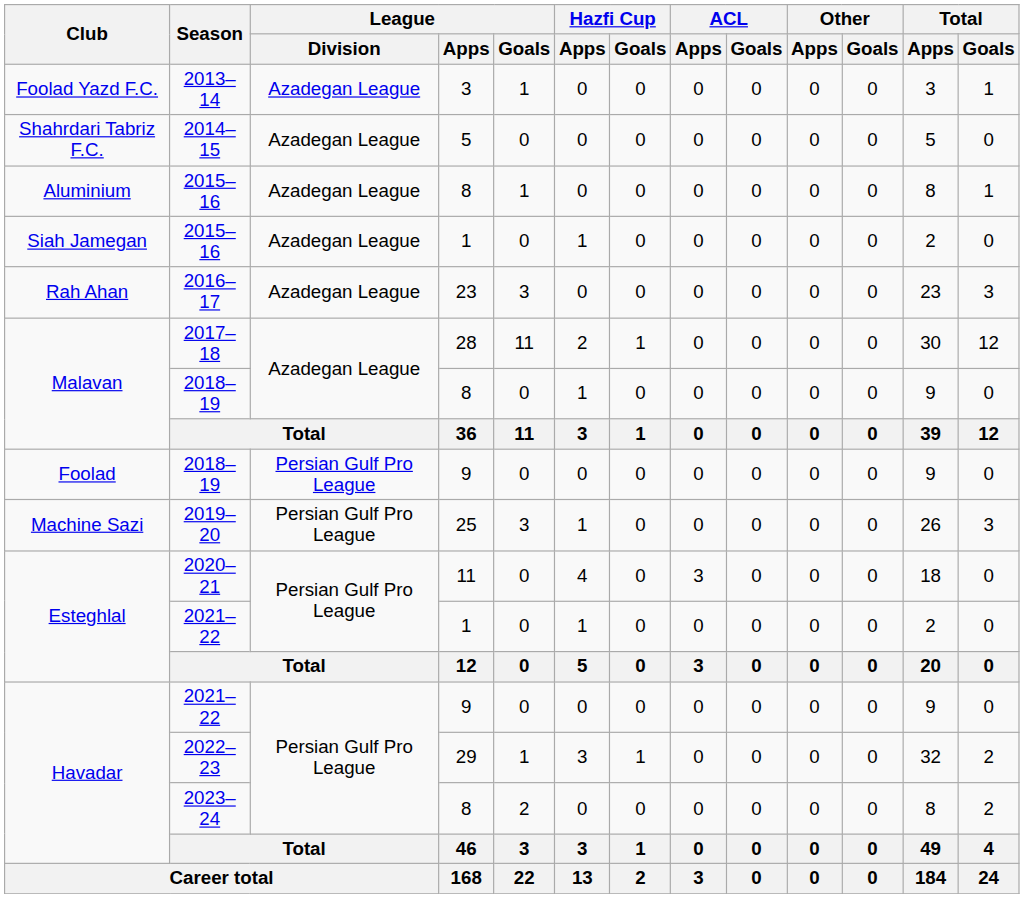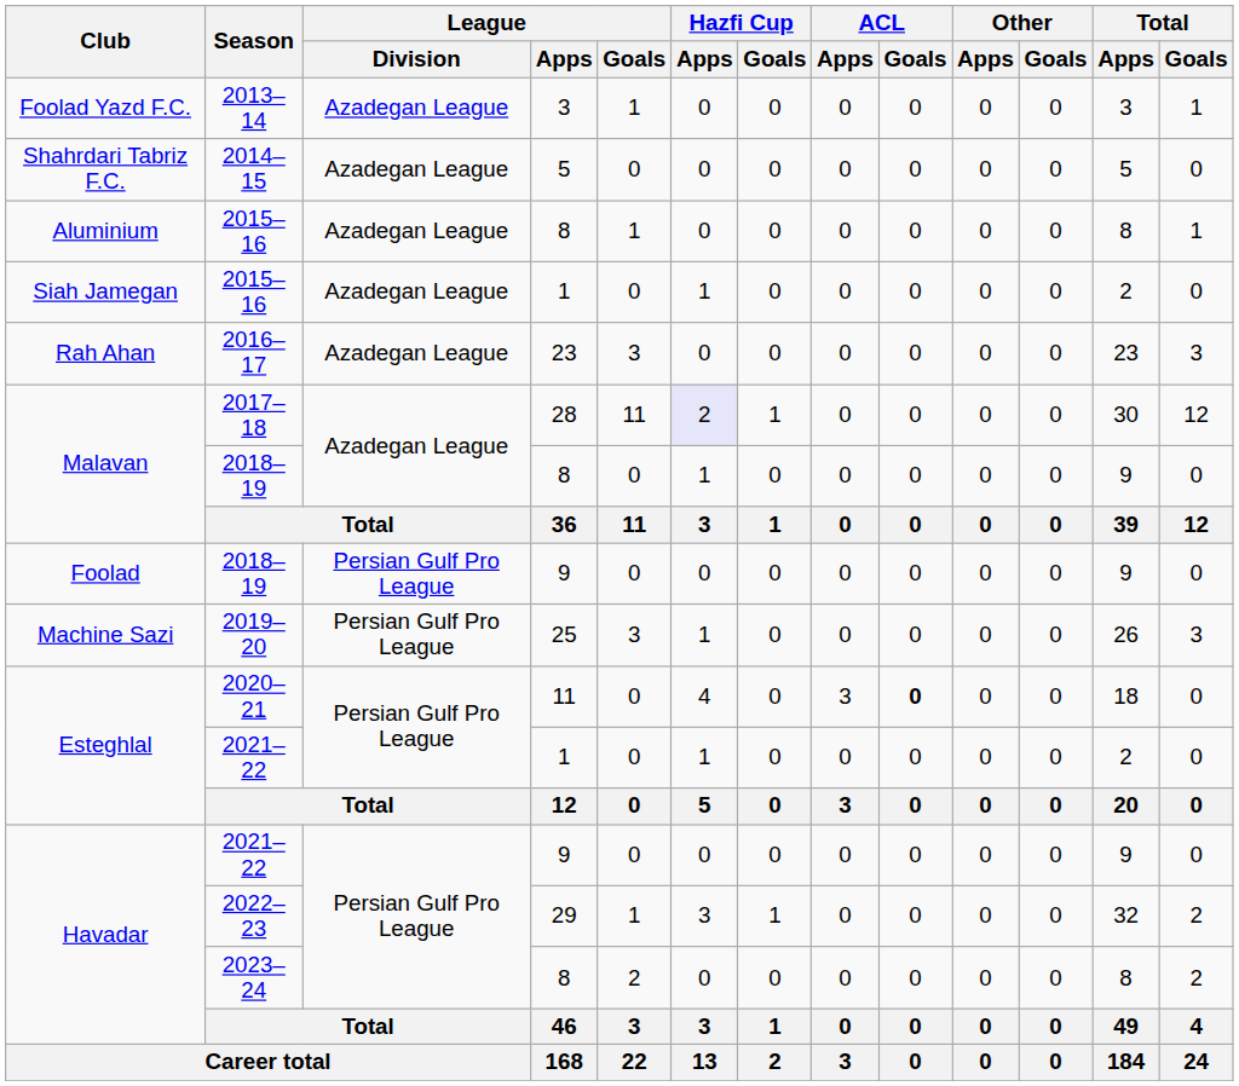2017–18 | Hazfi Cup / Apps: no background -> lavender background
2020–21 | ACL / Goals: normal -> bold
